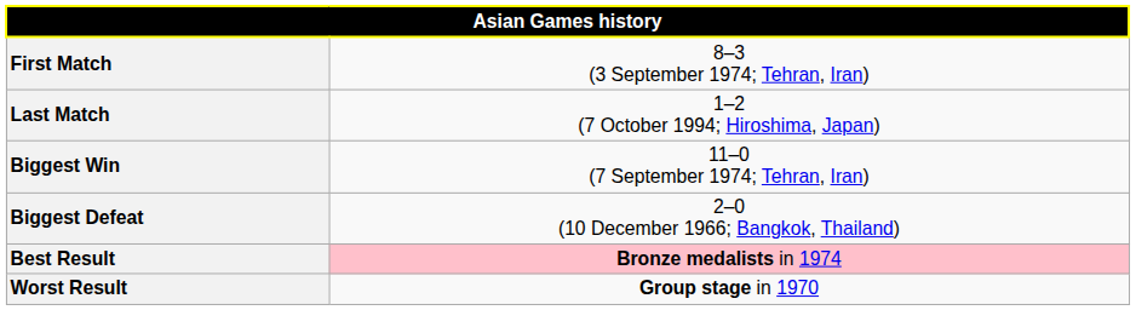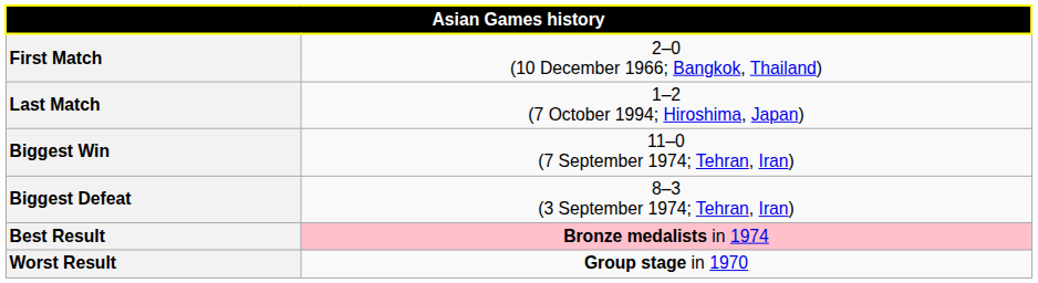First Match | column 2: 8–3 (3 September 1974; Tehran, Iran) -> 2–0 (10 December 1966; Bangkok, Thailand)
Biggest Defeat | column 2: 2–0 (10 December 1966; Bangkok, Thailand) -> 8–3 (3 September 1974; Tehran, Iran)
